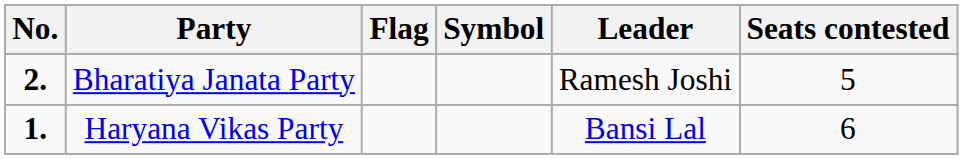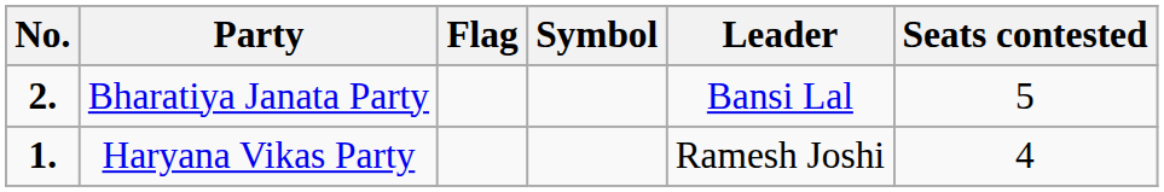Bharatiya Janata Party | Leader: Ramesh Joshi -> Bansi Lal
Haryana Vikas Party | Leader: Bansi Lal -> Ramesh Joshi
Haryana Vikas Party | Seats contested: 6 -> 4
